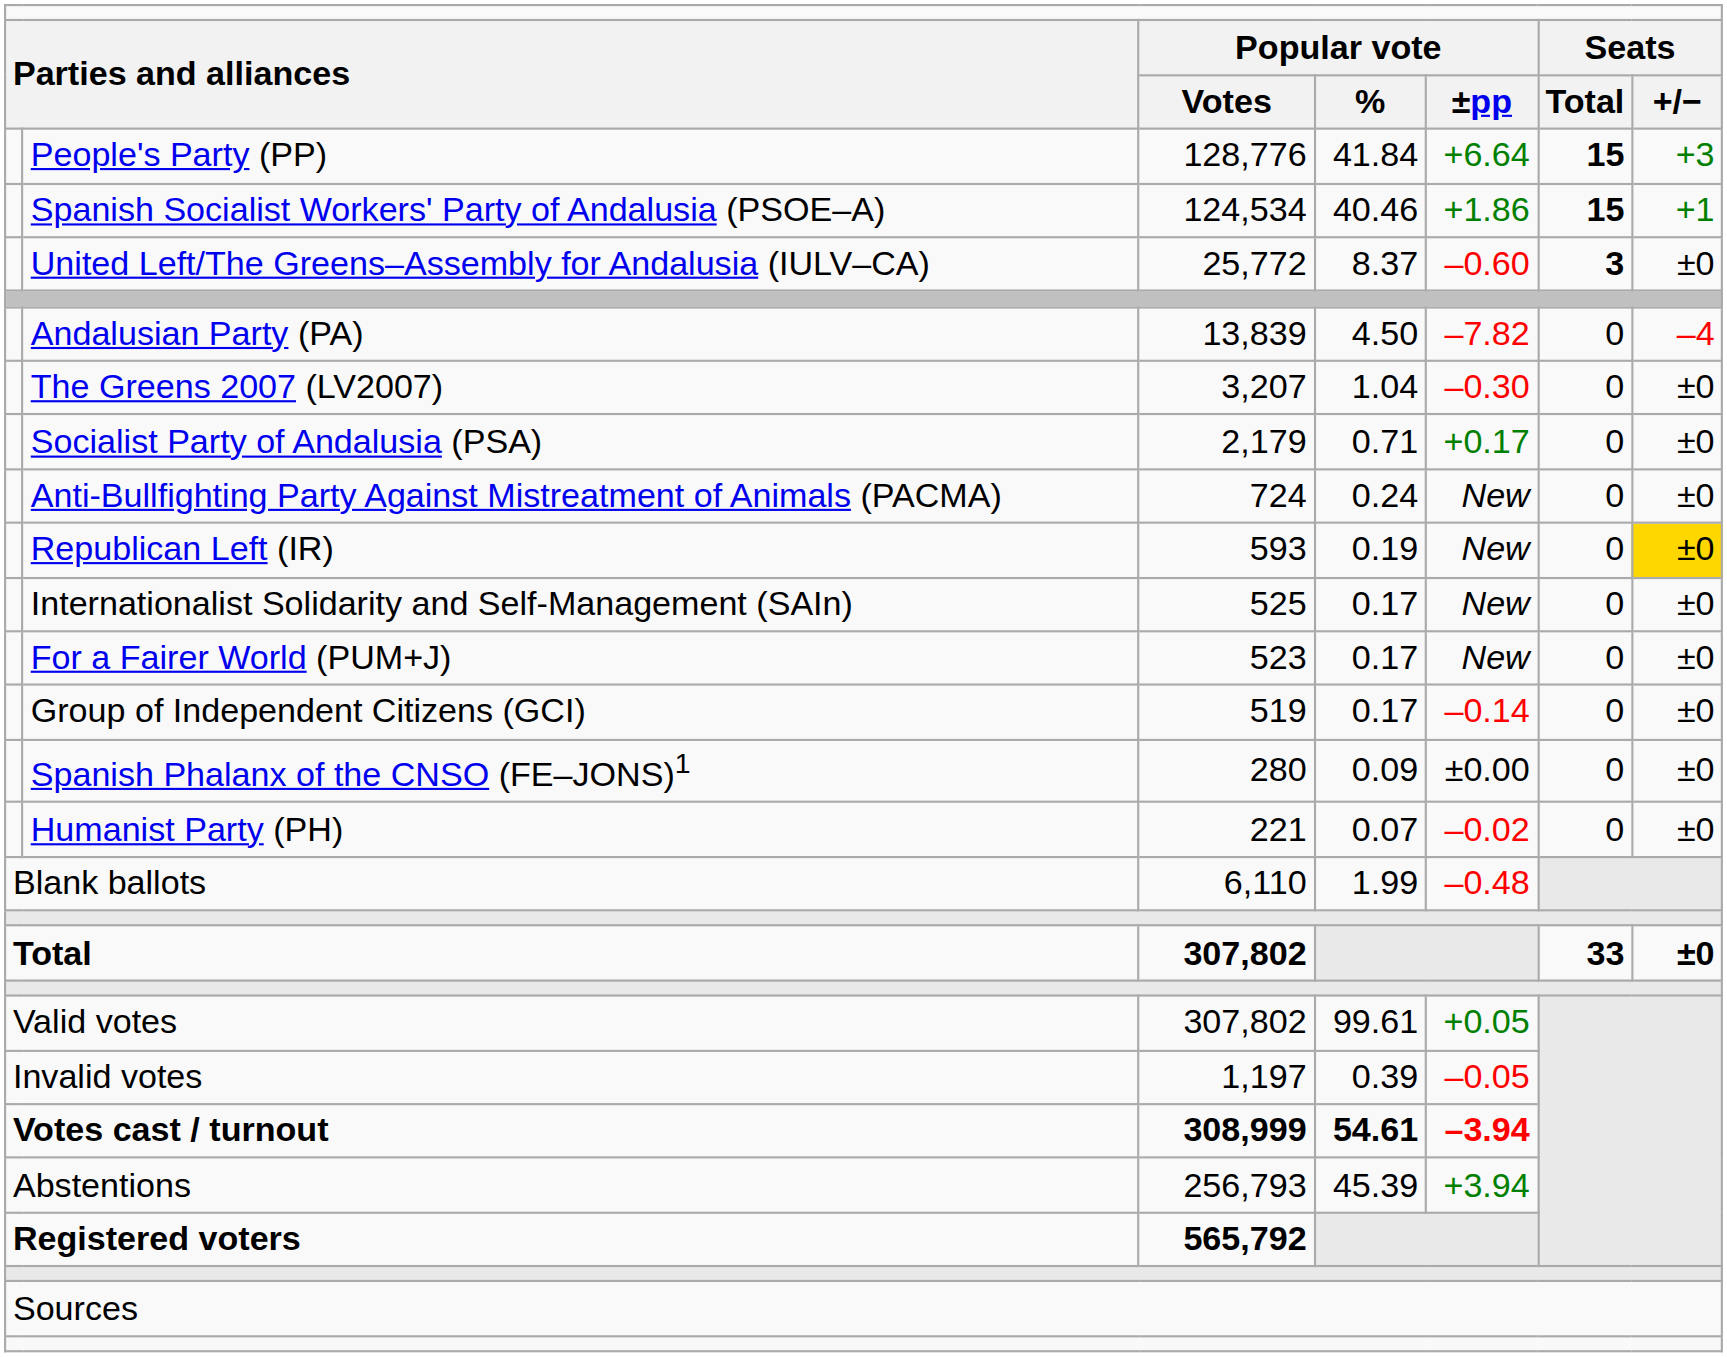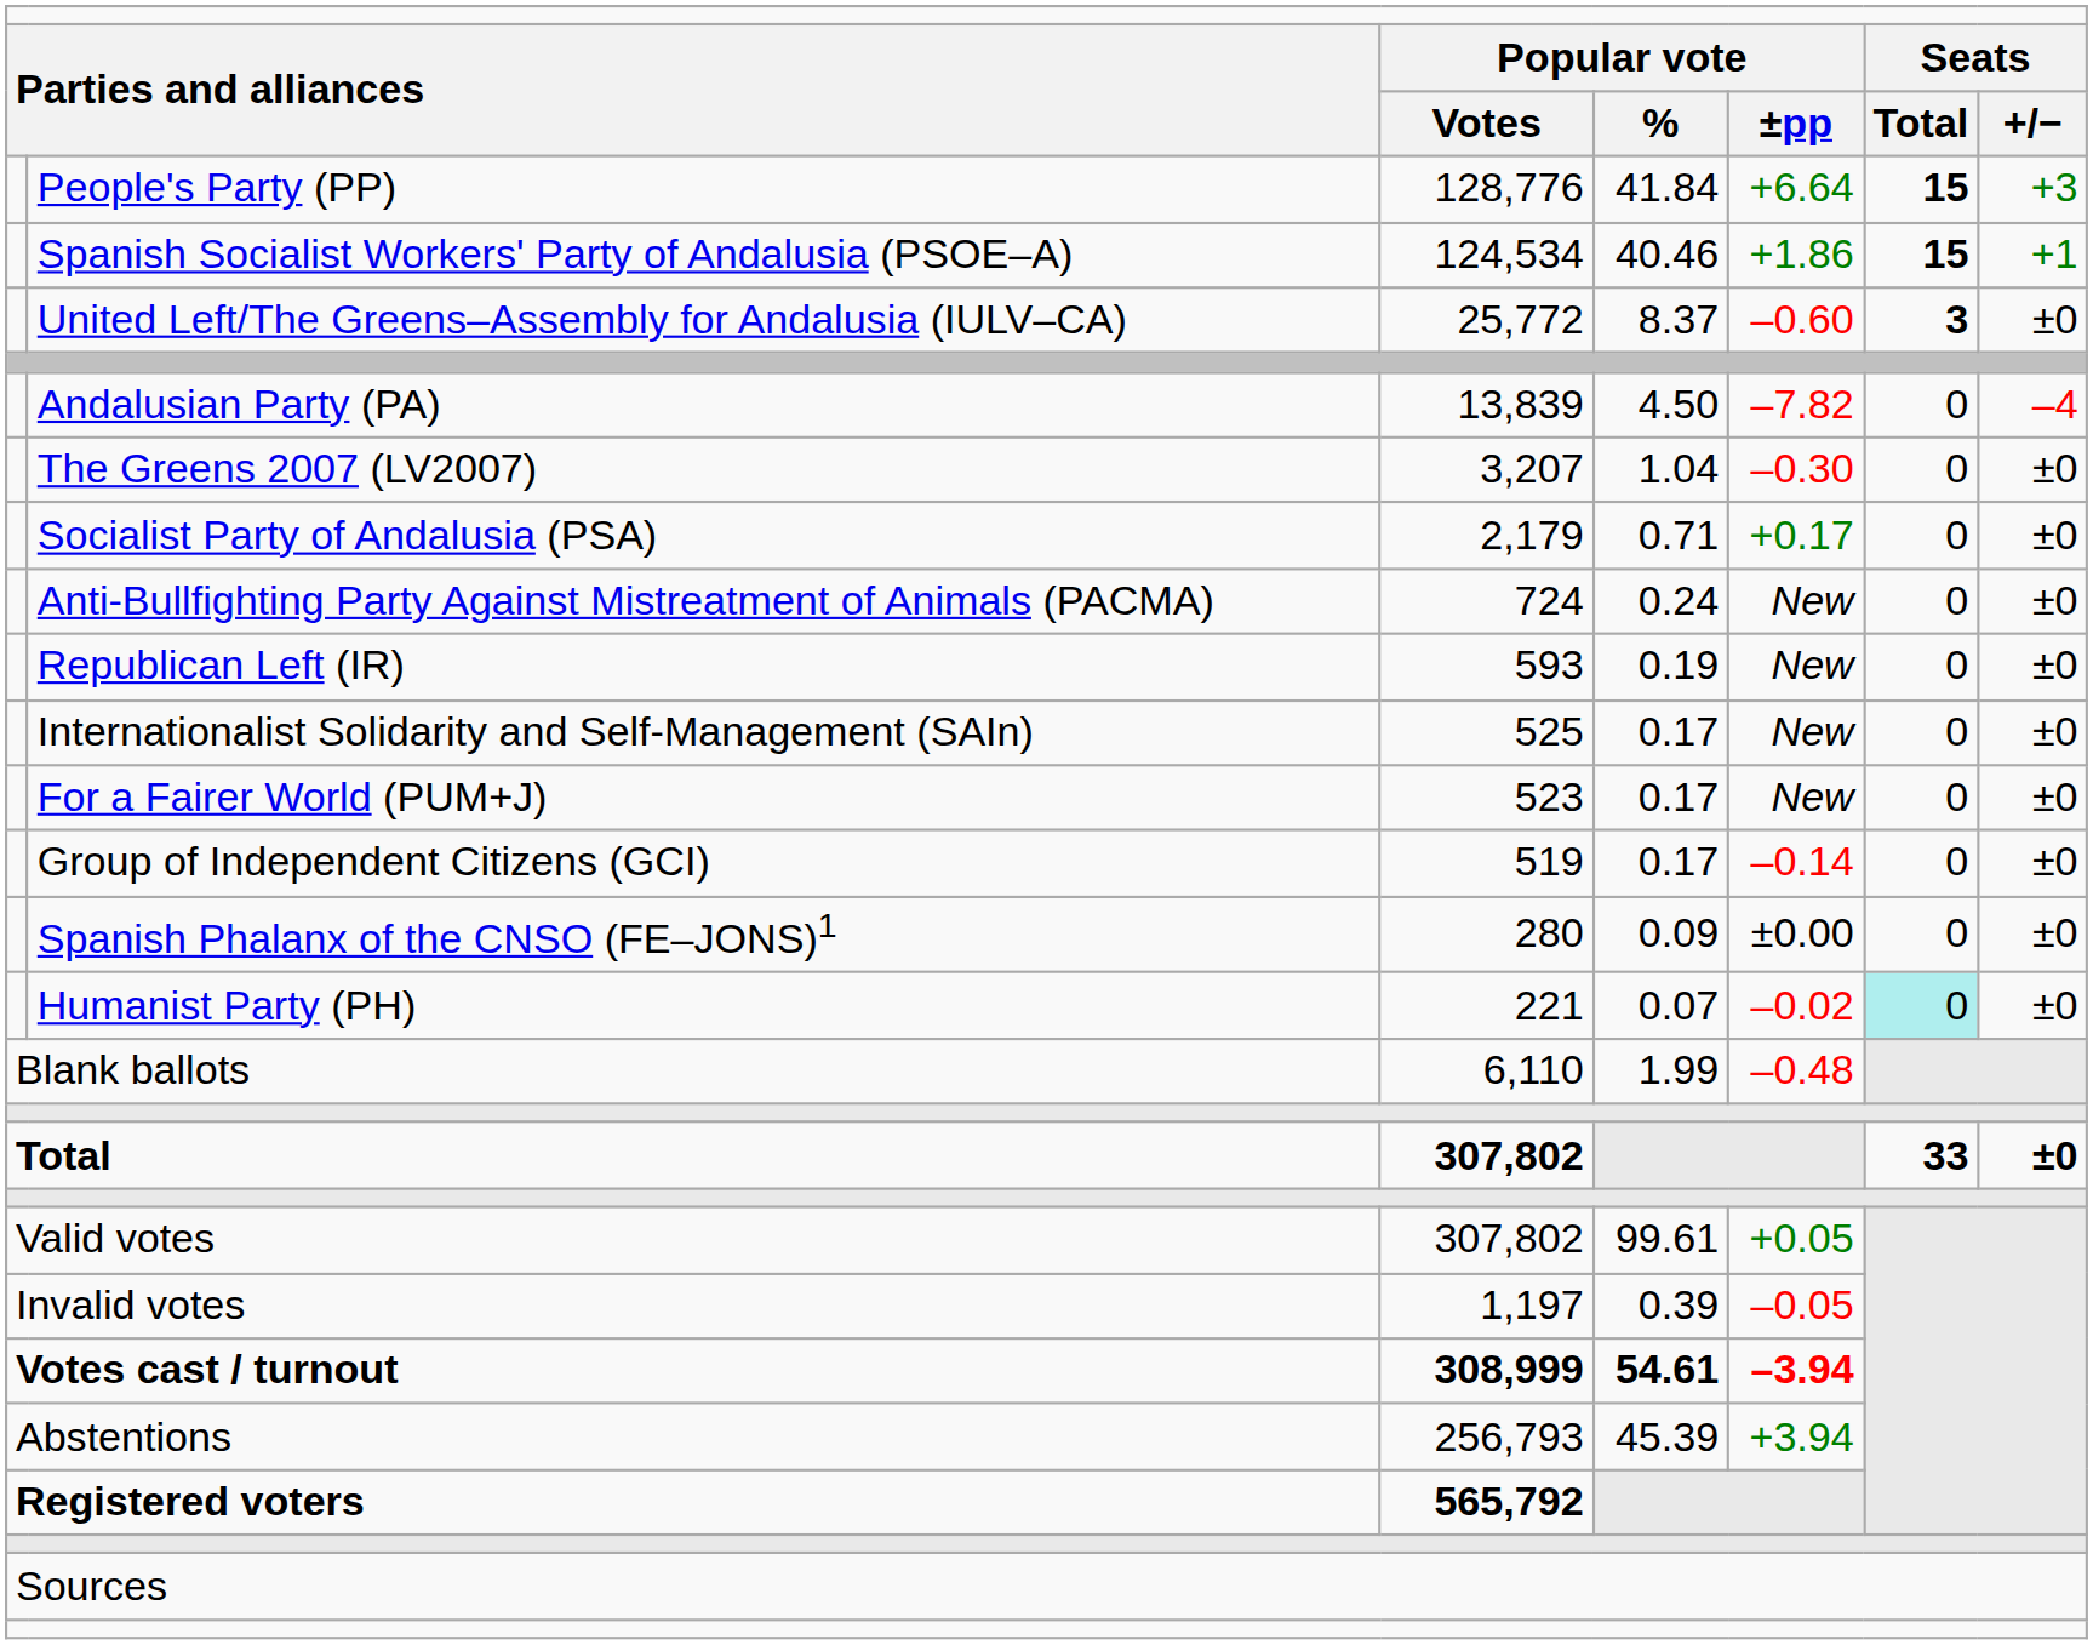Republican Left (IR) | column 7: gold background -> no background
Humanist Party (PH) | column 6: no background -> paleturquoise background
